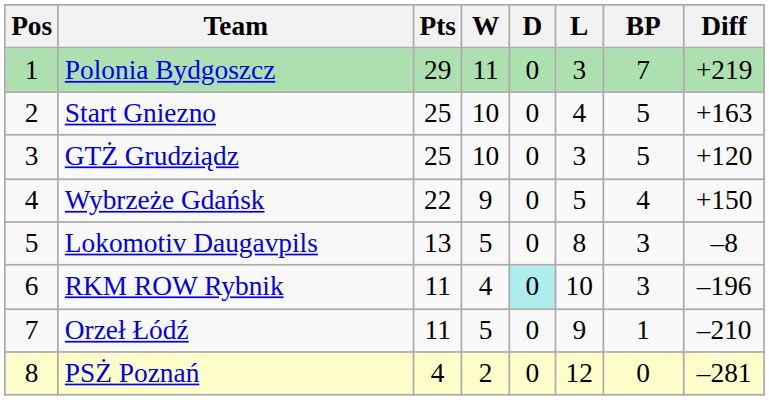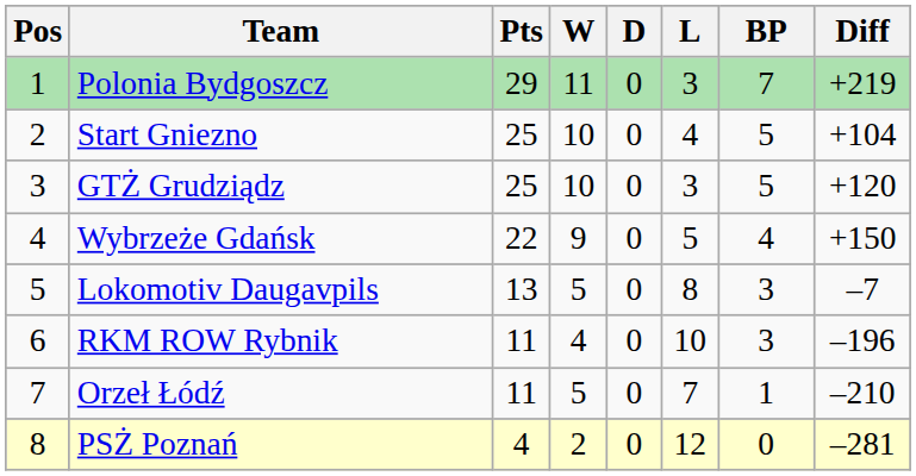Start Gniezno | Diff: +163 -> +104
Lokomotiv Daugavpils | Diff: –8 -> –7
RKM ROW Rybnik | D: paleturquoise background -> no background
Orzeł Łódź | L: 9 -> 7
